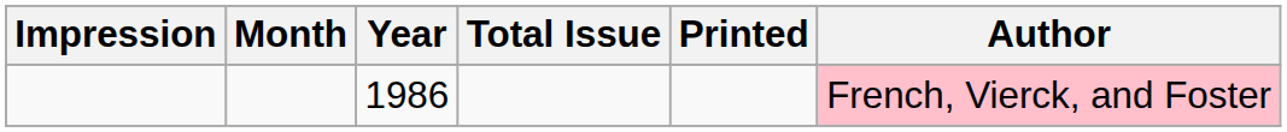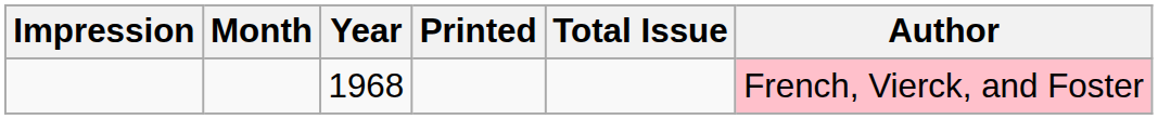columns swapped: Printed <-> Total Issue
row 2 | Year: 1986 -> 1968
